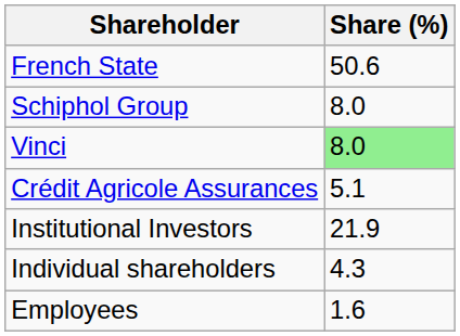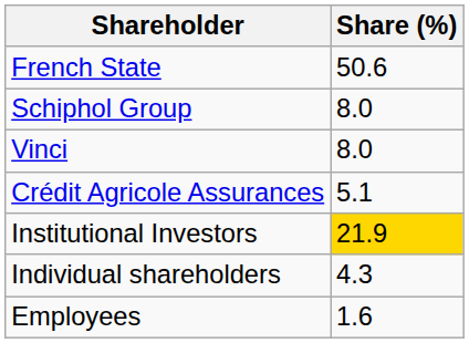Vinci | Share (%): lightgreen background -> no background
Institutional Investors | Share (%): no background -> gold background
